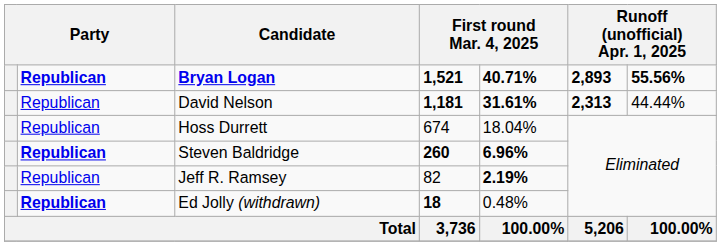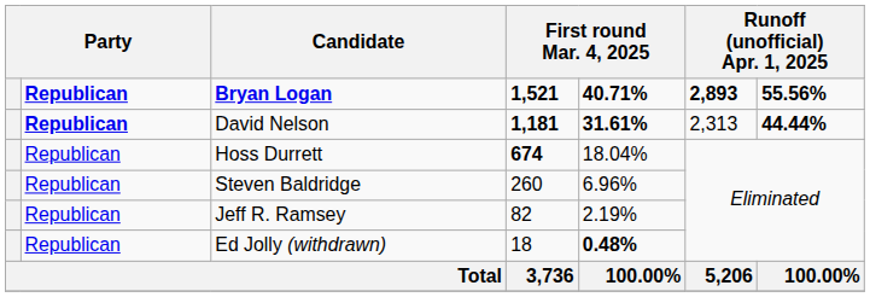David Nelson | column 2: normal -> bold
David Nelson | column 6: bold -> normal
David Nelson | column 7: normal -> bold
Hoss Durrett | column 4: normal -> bold
Steven Baldridge | column 2: bold -> normal
Steven Baldridge | column 4: bold -> normal
Steven Baldridge | column 5: bold -> normal
Jeff R. Ramsey | column 5: bold -> normal
Ed Jolly (withdrawn) | column 2: bold -> normal
Ed Jolly (withdrawn) | column 4: bold -> normal
Ed Jolly (withdrawn) | column 5: normal -> bold
